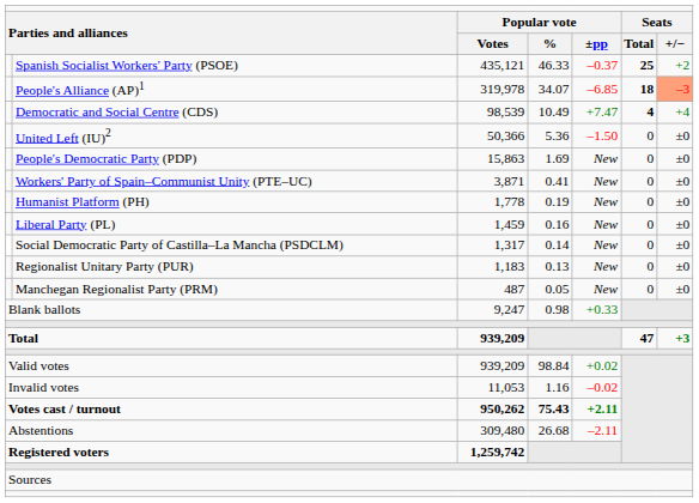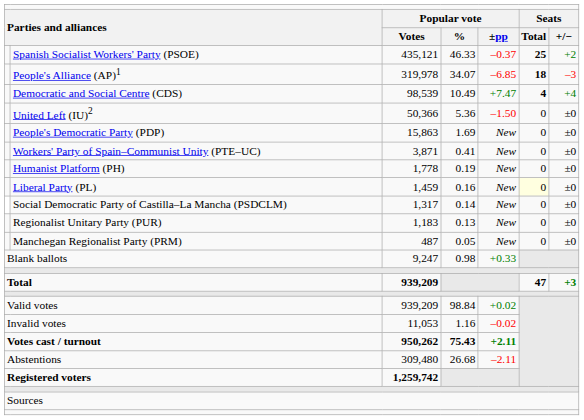People's Alliance (AP)1 | column 7: lightsalmon background -> no background
Liberal Party (PL) | column 6: no background -> lightyellow background
